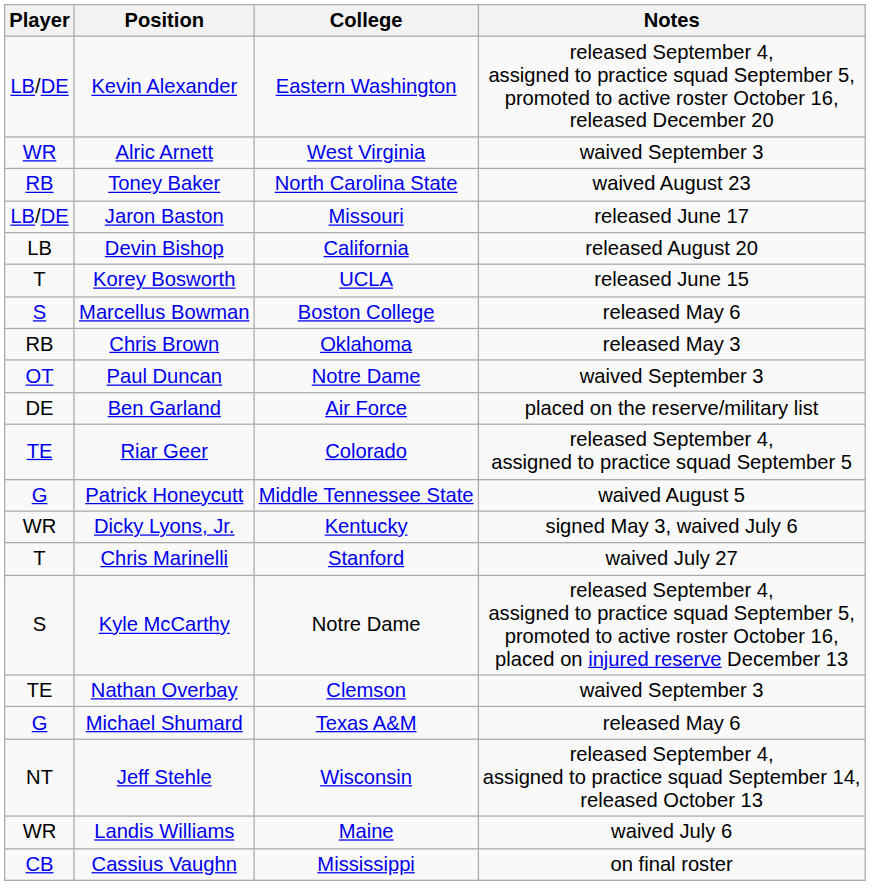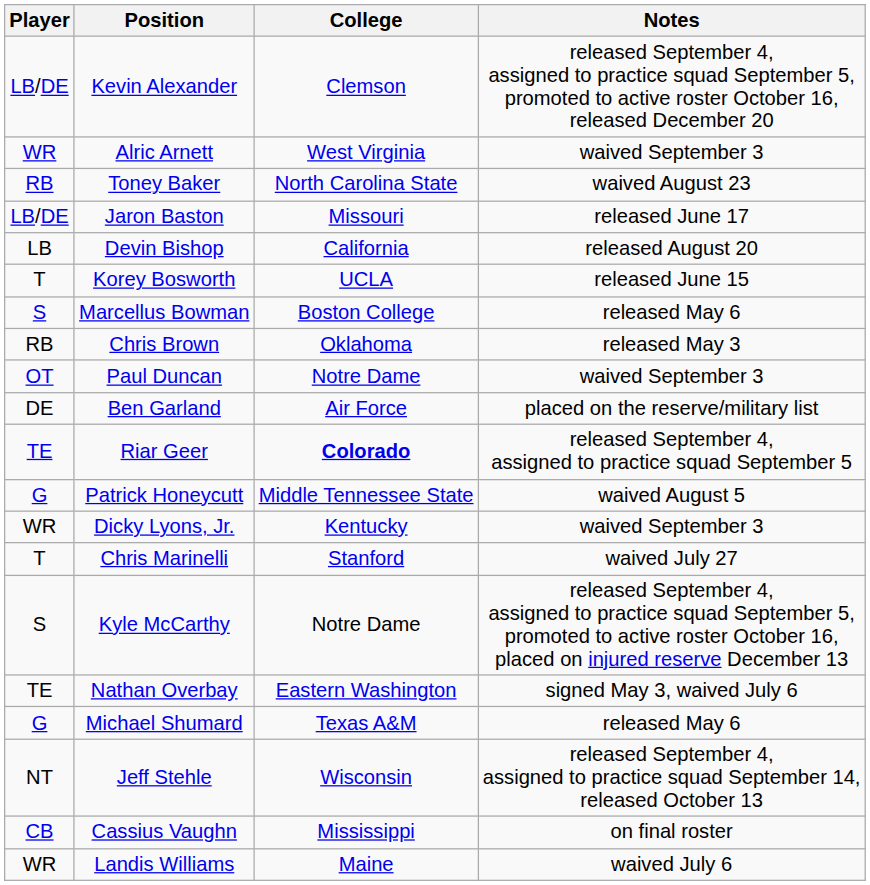Kevin Alexander | College: Eastern Washington -> Clemson
Riar Geer | College: normal -> bold
Dicky Lyons, Jr. | Notes: signed May 3, waived July 6 -> waived September 3
Nathan Overbay | College: Clemson -> Eastern Washington
Nathan Overbay | Notes: waived September 3 -> signed May 3, waived July 6
rows swapped: Cassius Vaughn <-> Landis Williams
